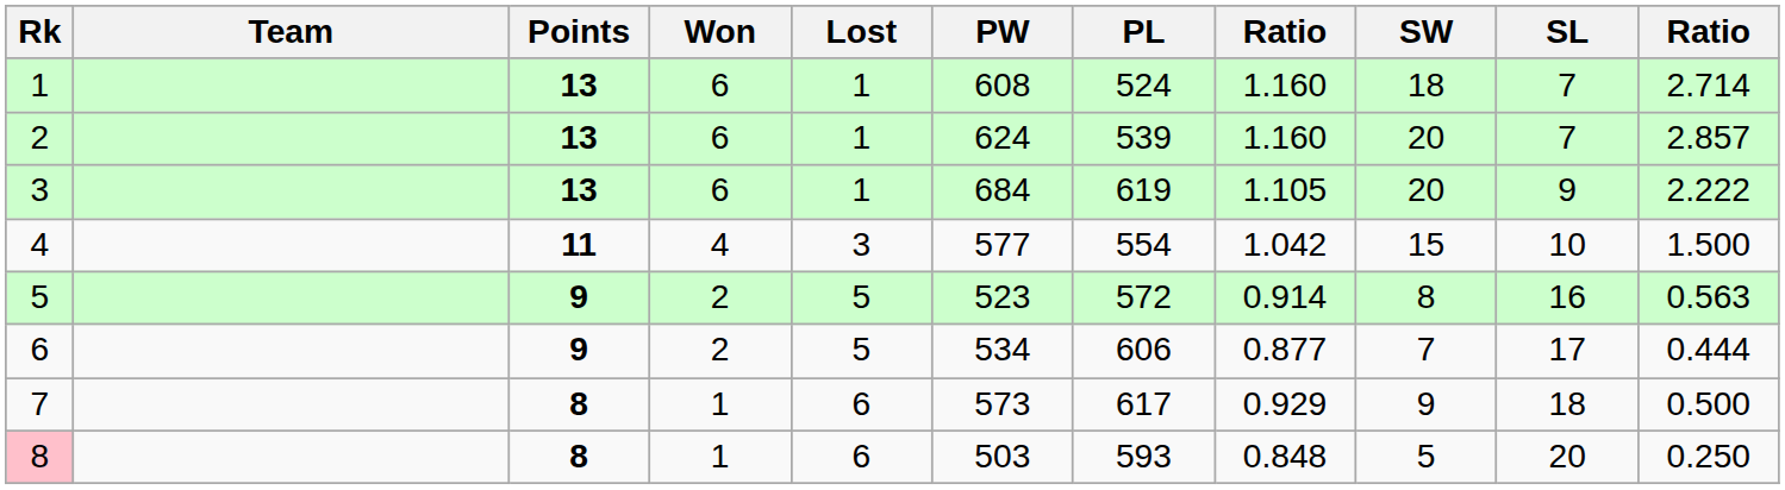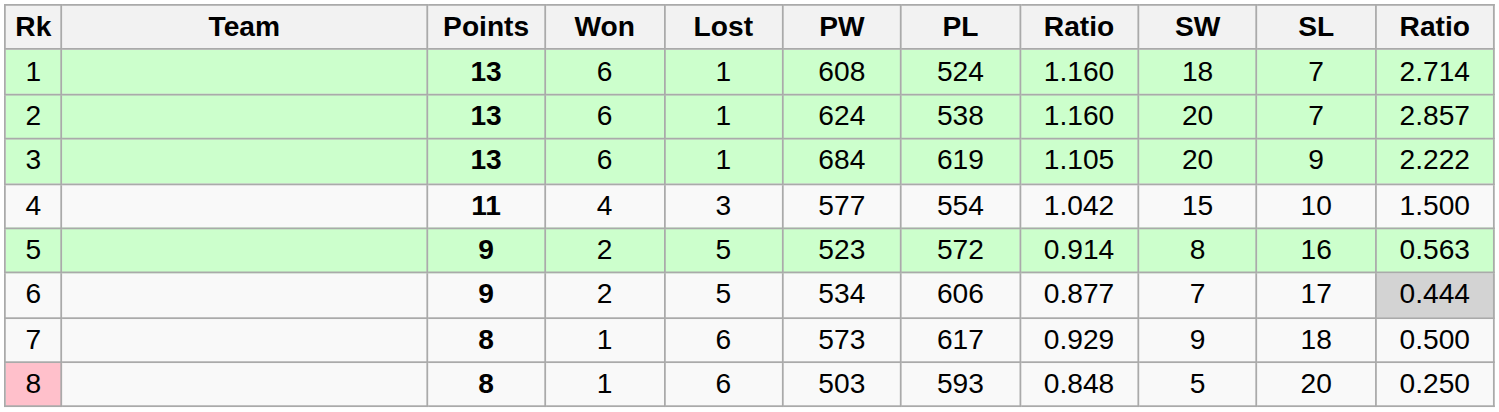row 3 | PL: 539 -> 538
row 7 | column 11: no background -> lightgrey background
